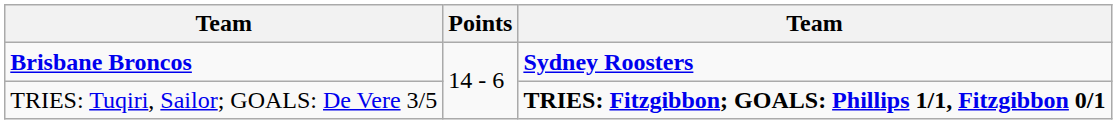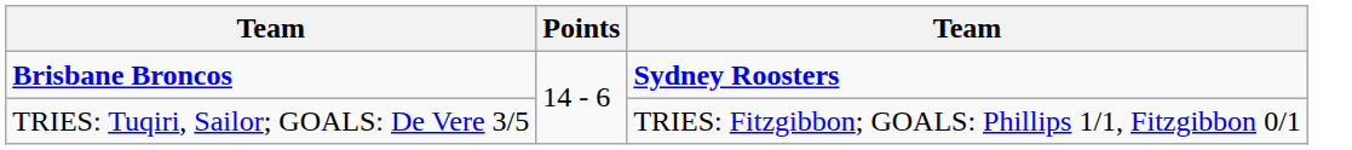TRIES: Tuqiri, Sailor; GOALS: De Vere 3/5 | column 3: bold -> normal
